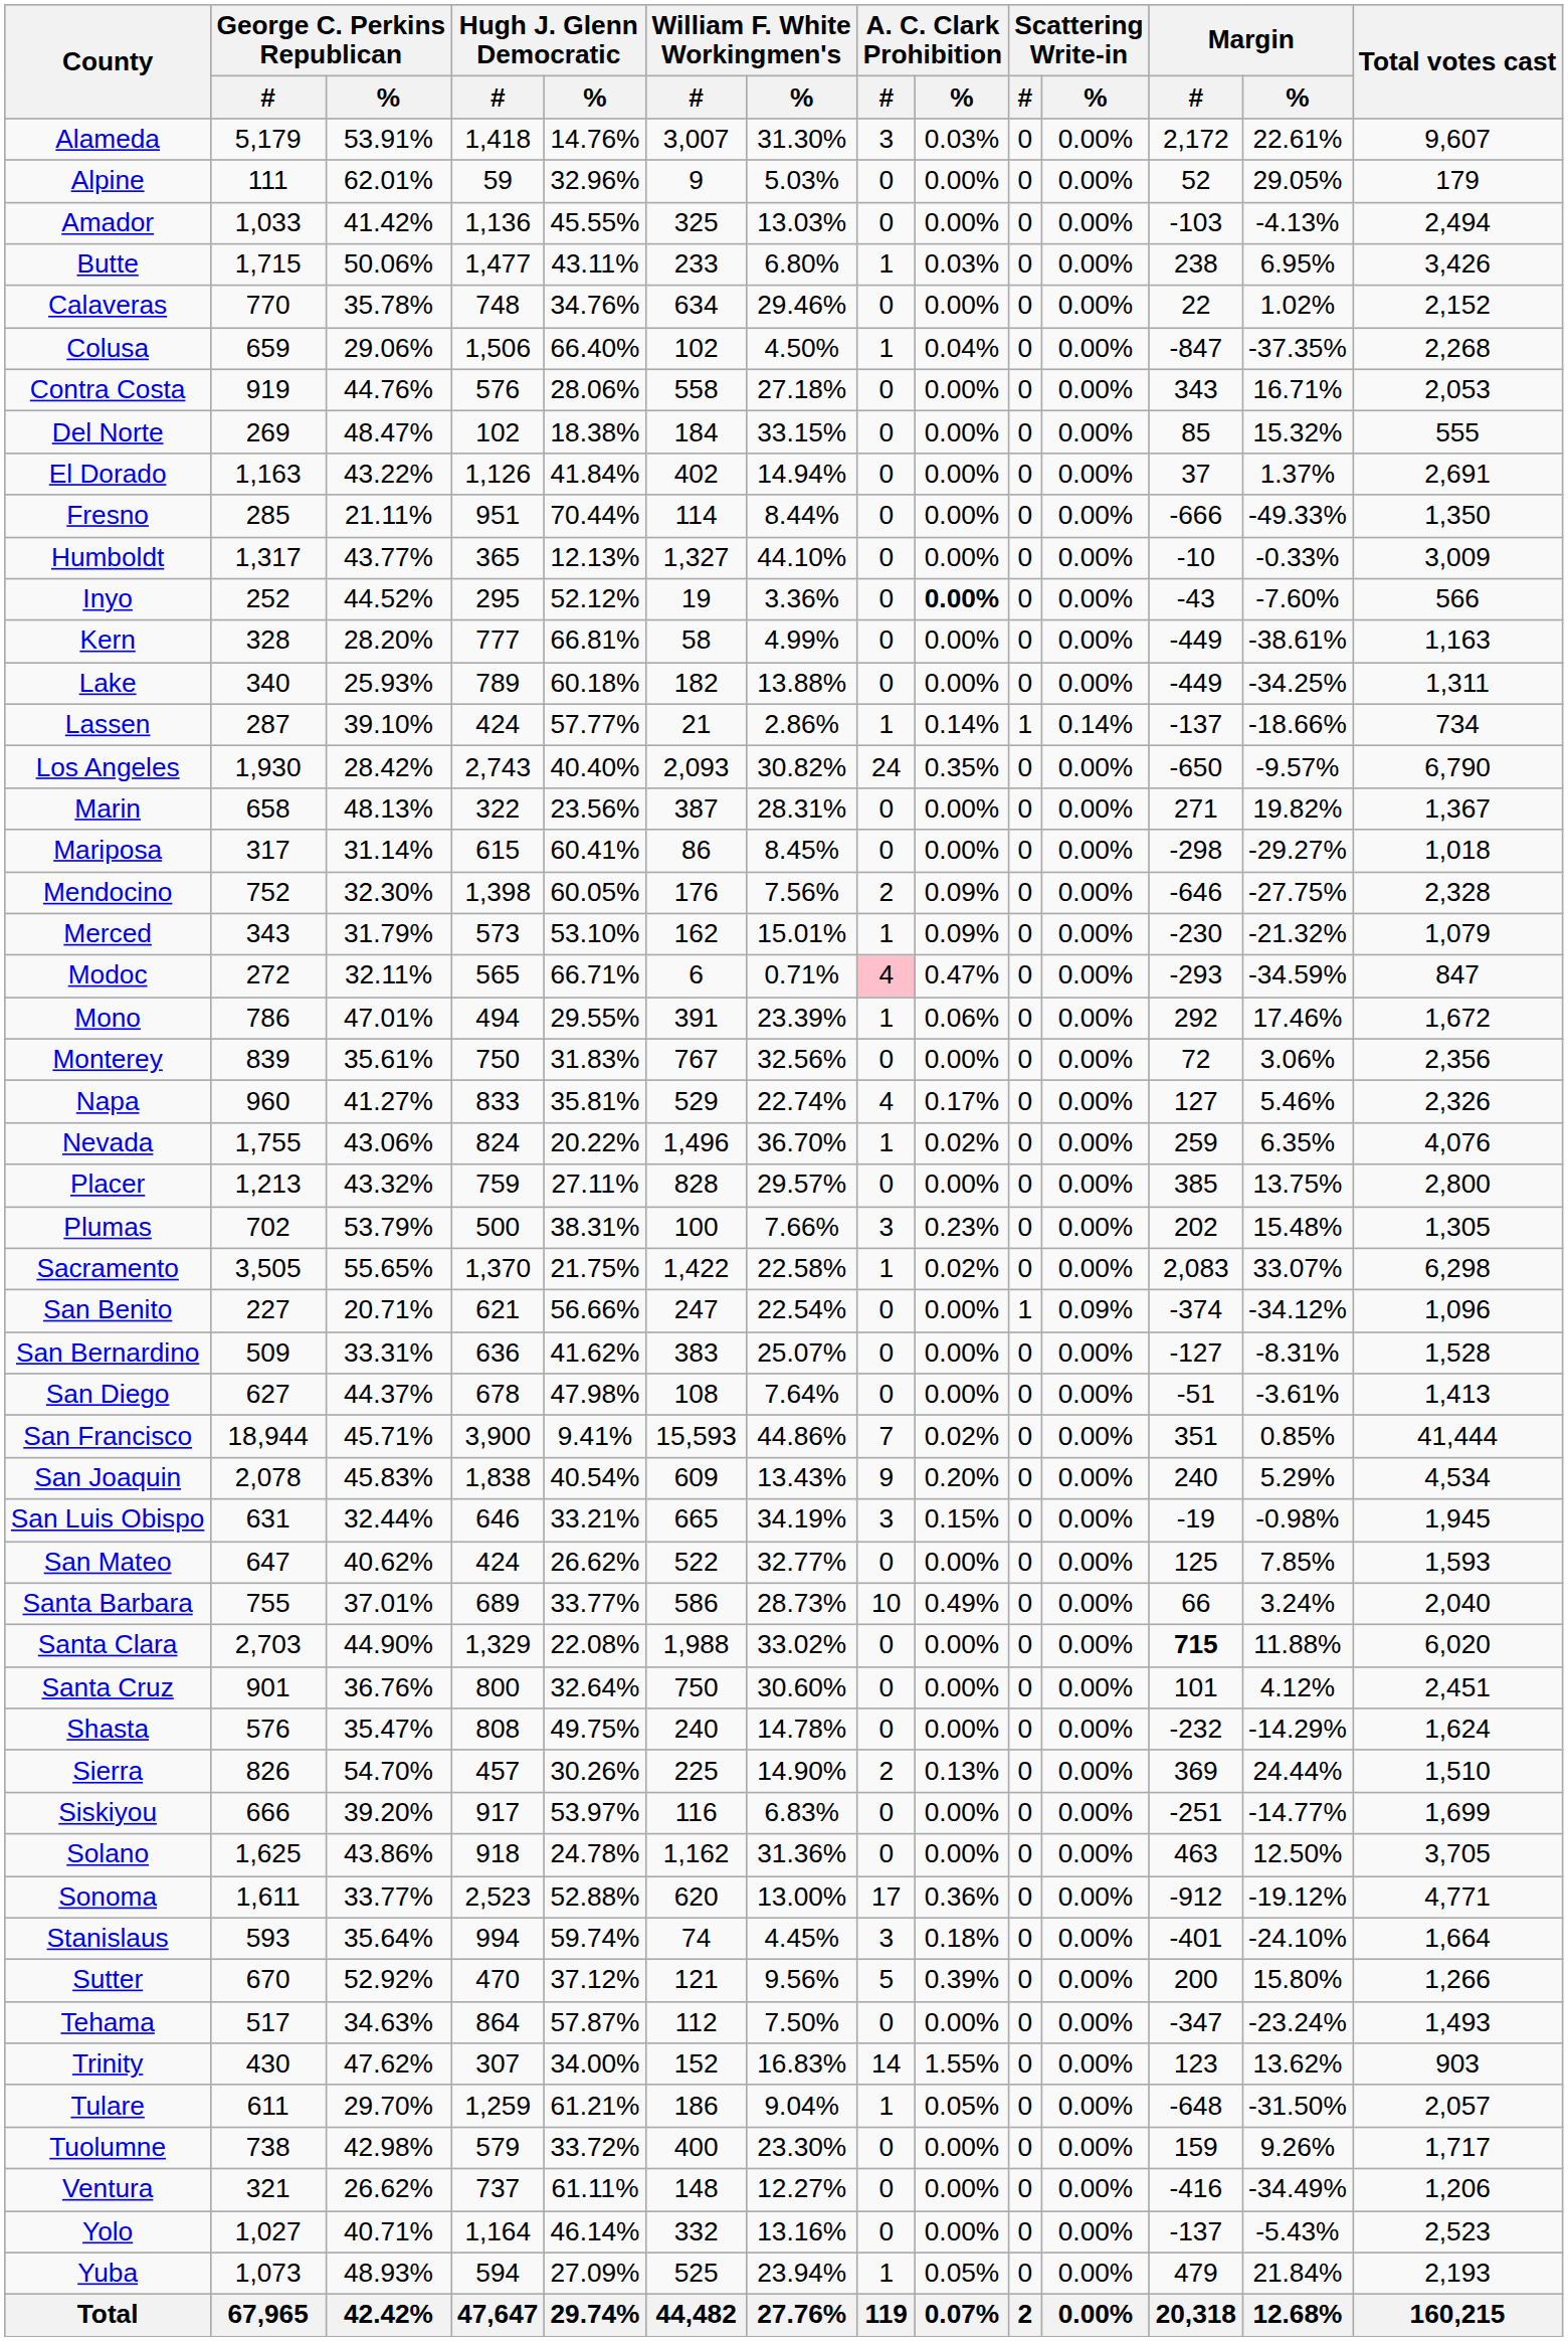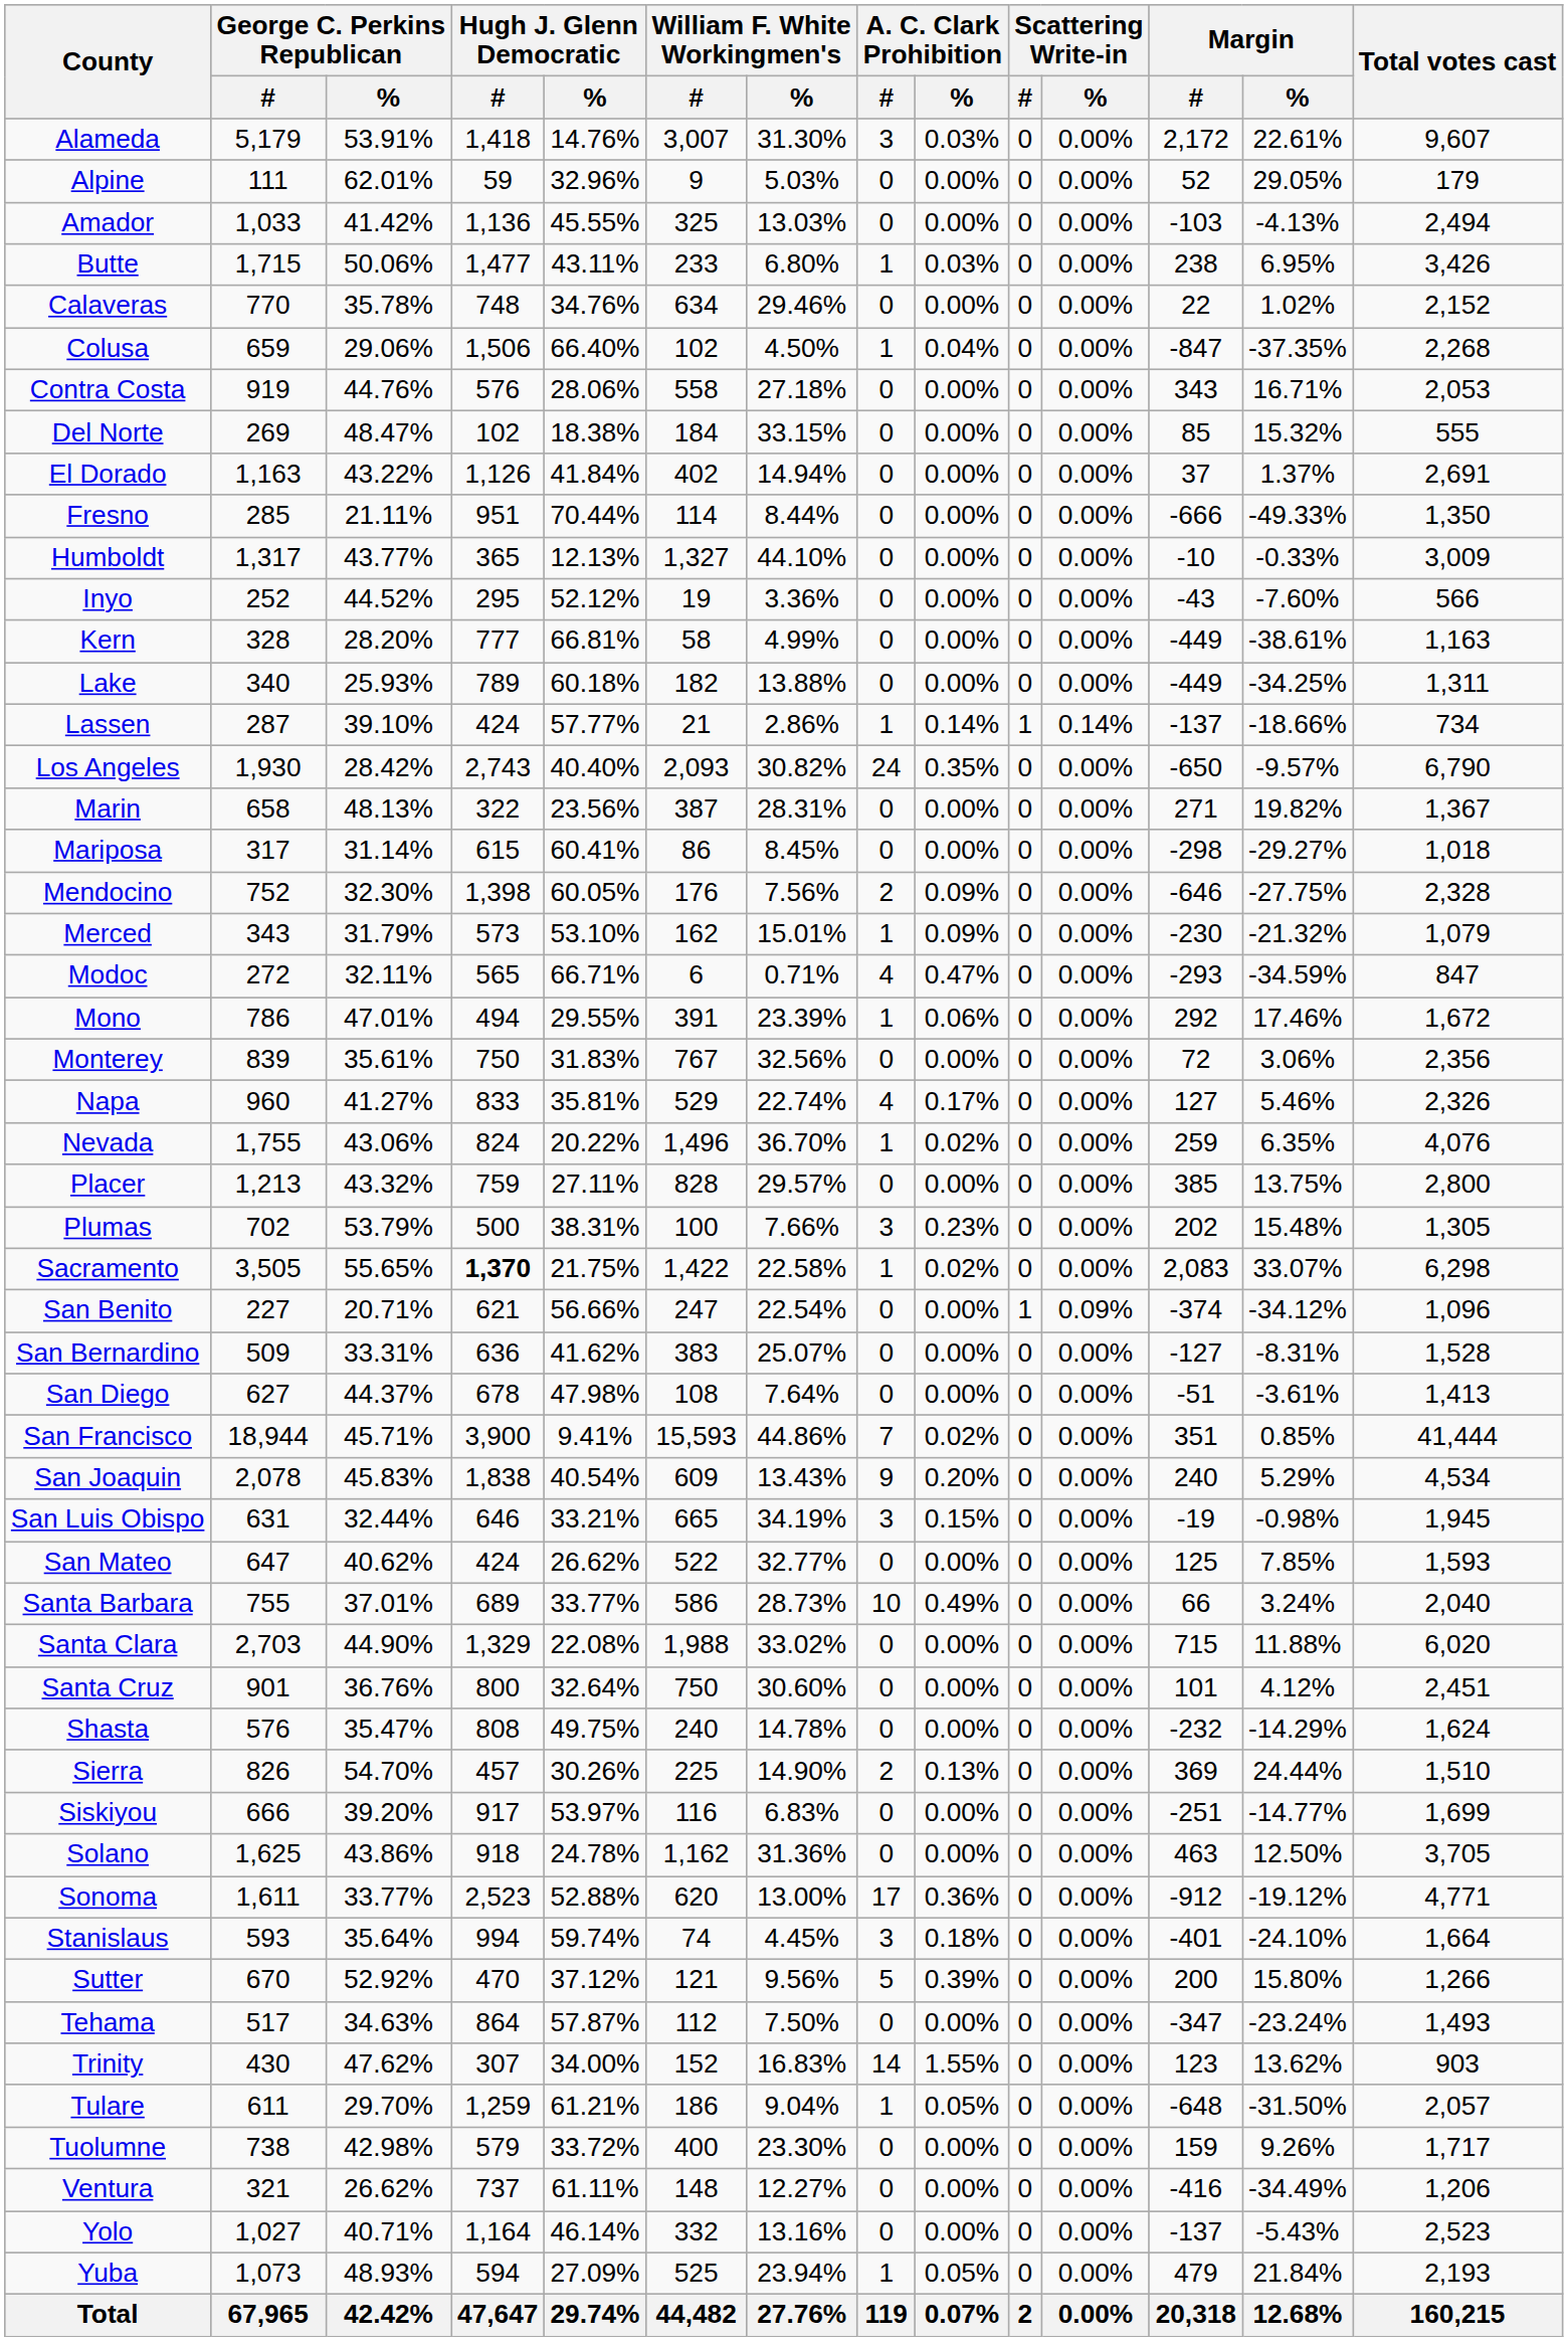Inyo | A. C. Clark Prohibition / %: bold -> normal
Modoc | A. C. Clark Prohibition / #: pink background -> no background
Sacramento | Hugh J. Glenn Democratic / #: normal -> bold
Santa Clara | Margin / #: bold -> normal
